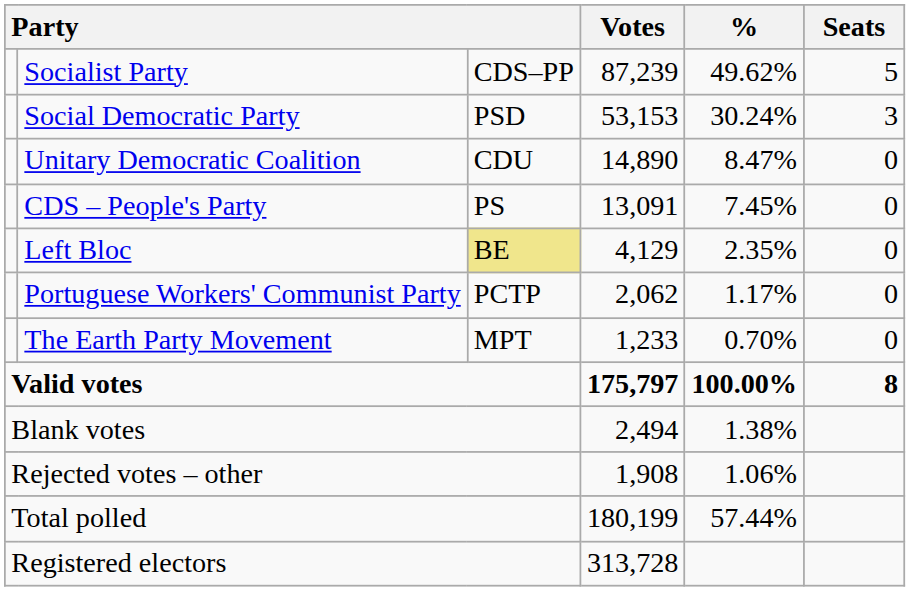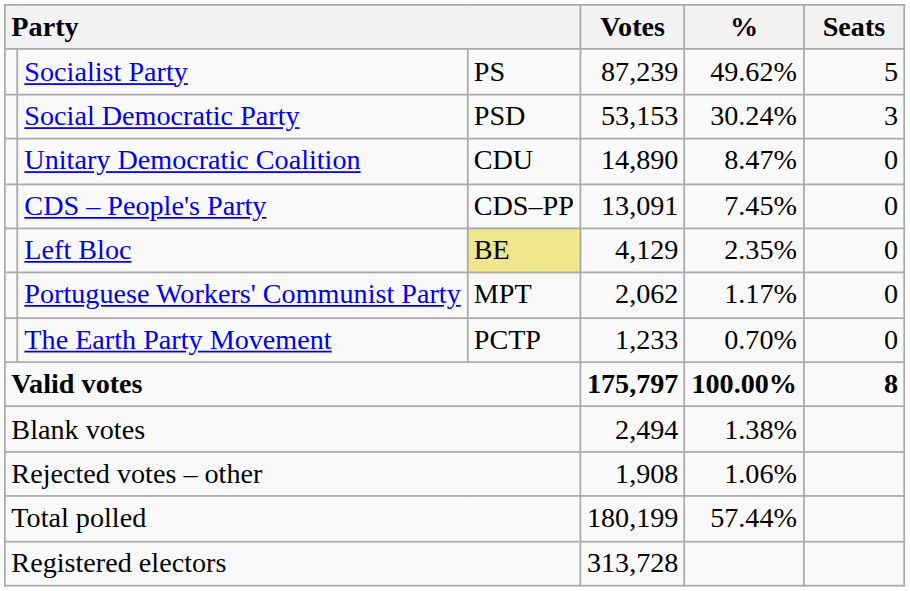Socialist Party | column 3: CDS–PP -> PS
CDS – People's Party | column 3: PS -> CDS–PP
Portuguese Workers' Communist Party | column 3: PCTP -> MPT
The Earth Party Movement | column 3: MPT -> PCTP
